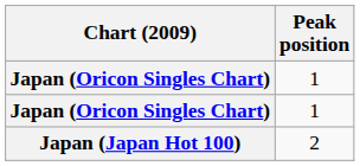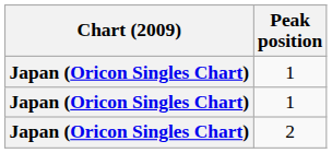row 4 | Chart (2009): Japan (Japan Hot 100) -> Japan (Oricon Singles Chart)
